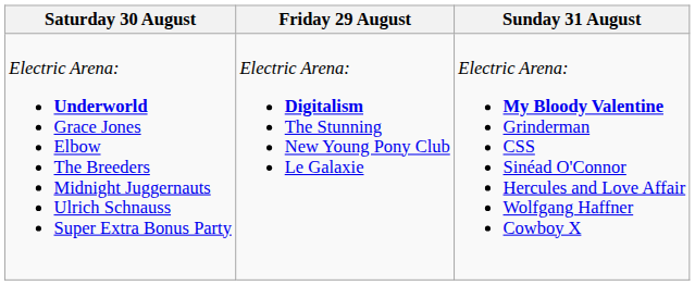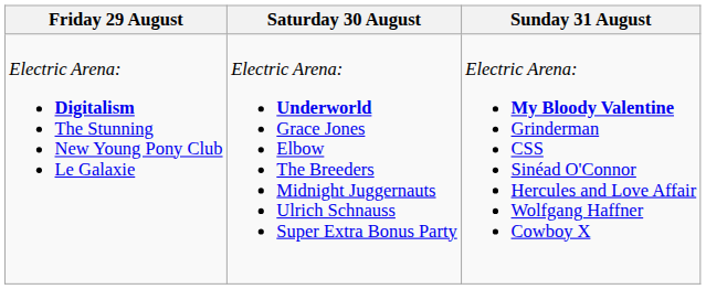columns swapped: Friday 29 August <-> Saturday 30 August
